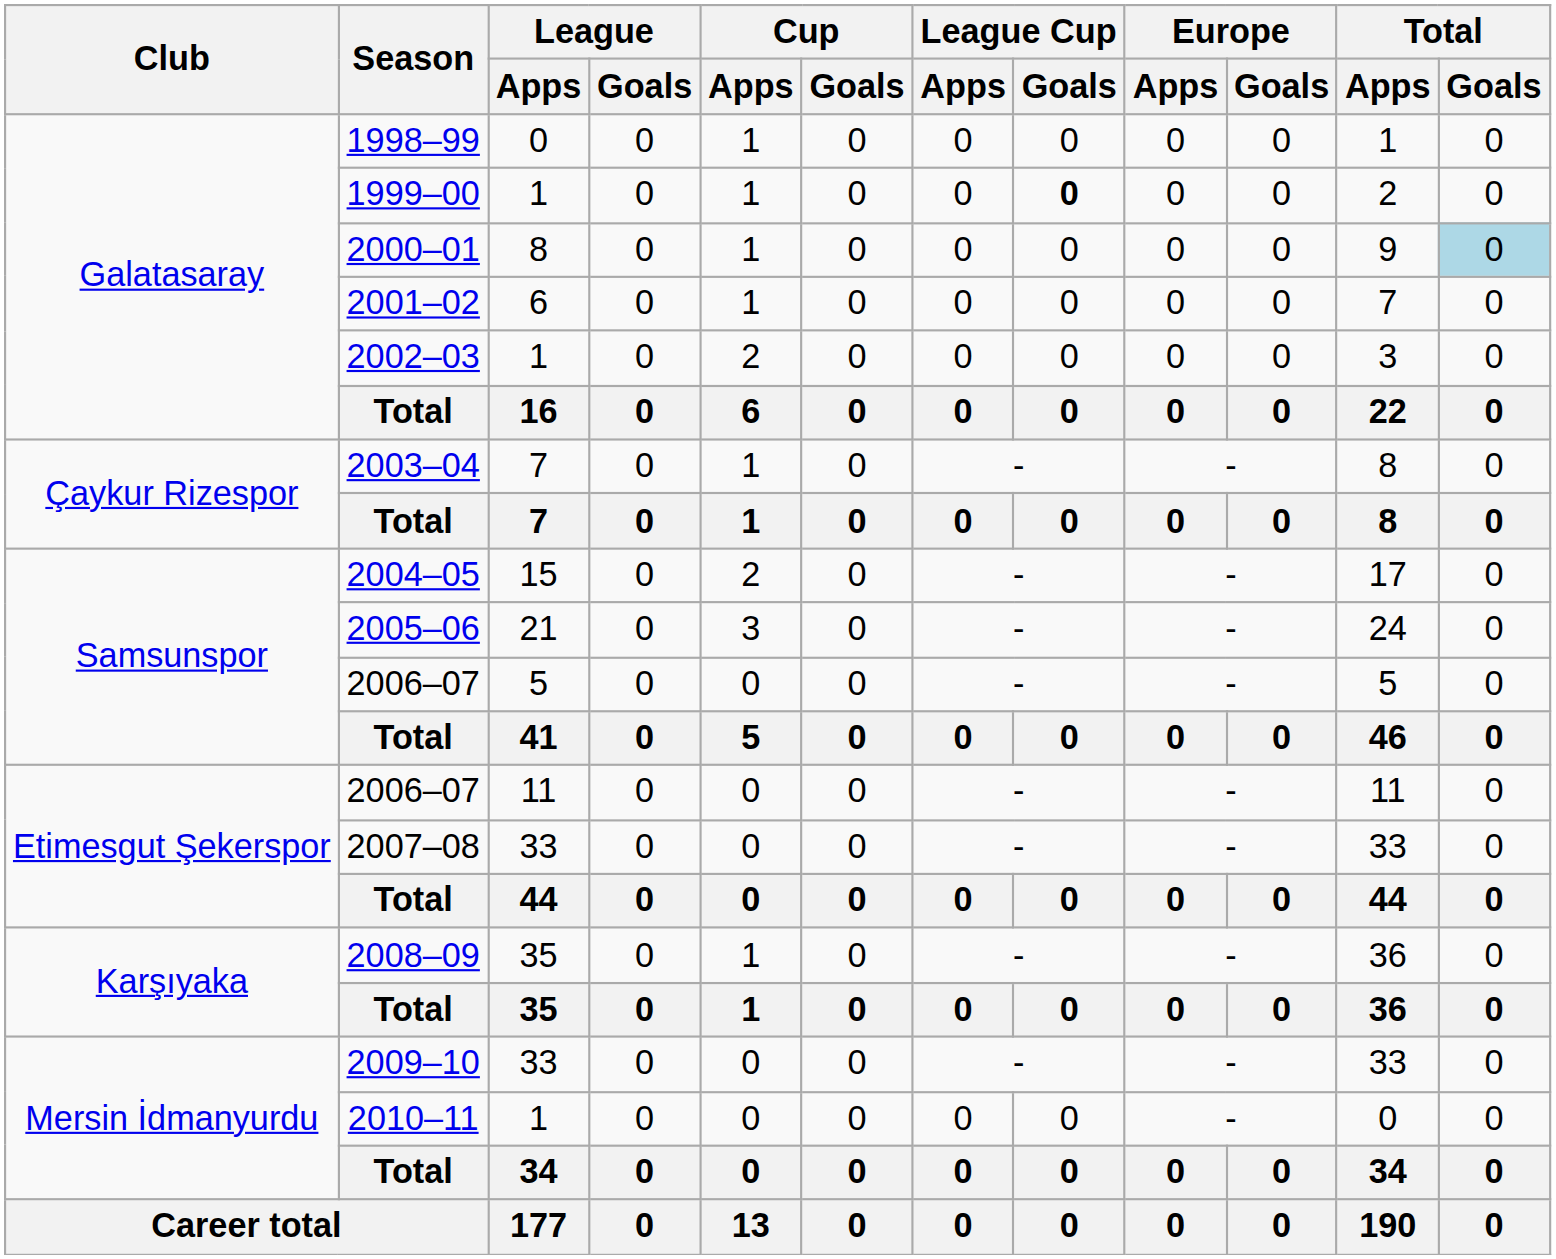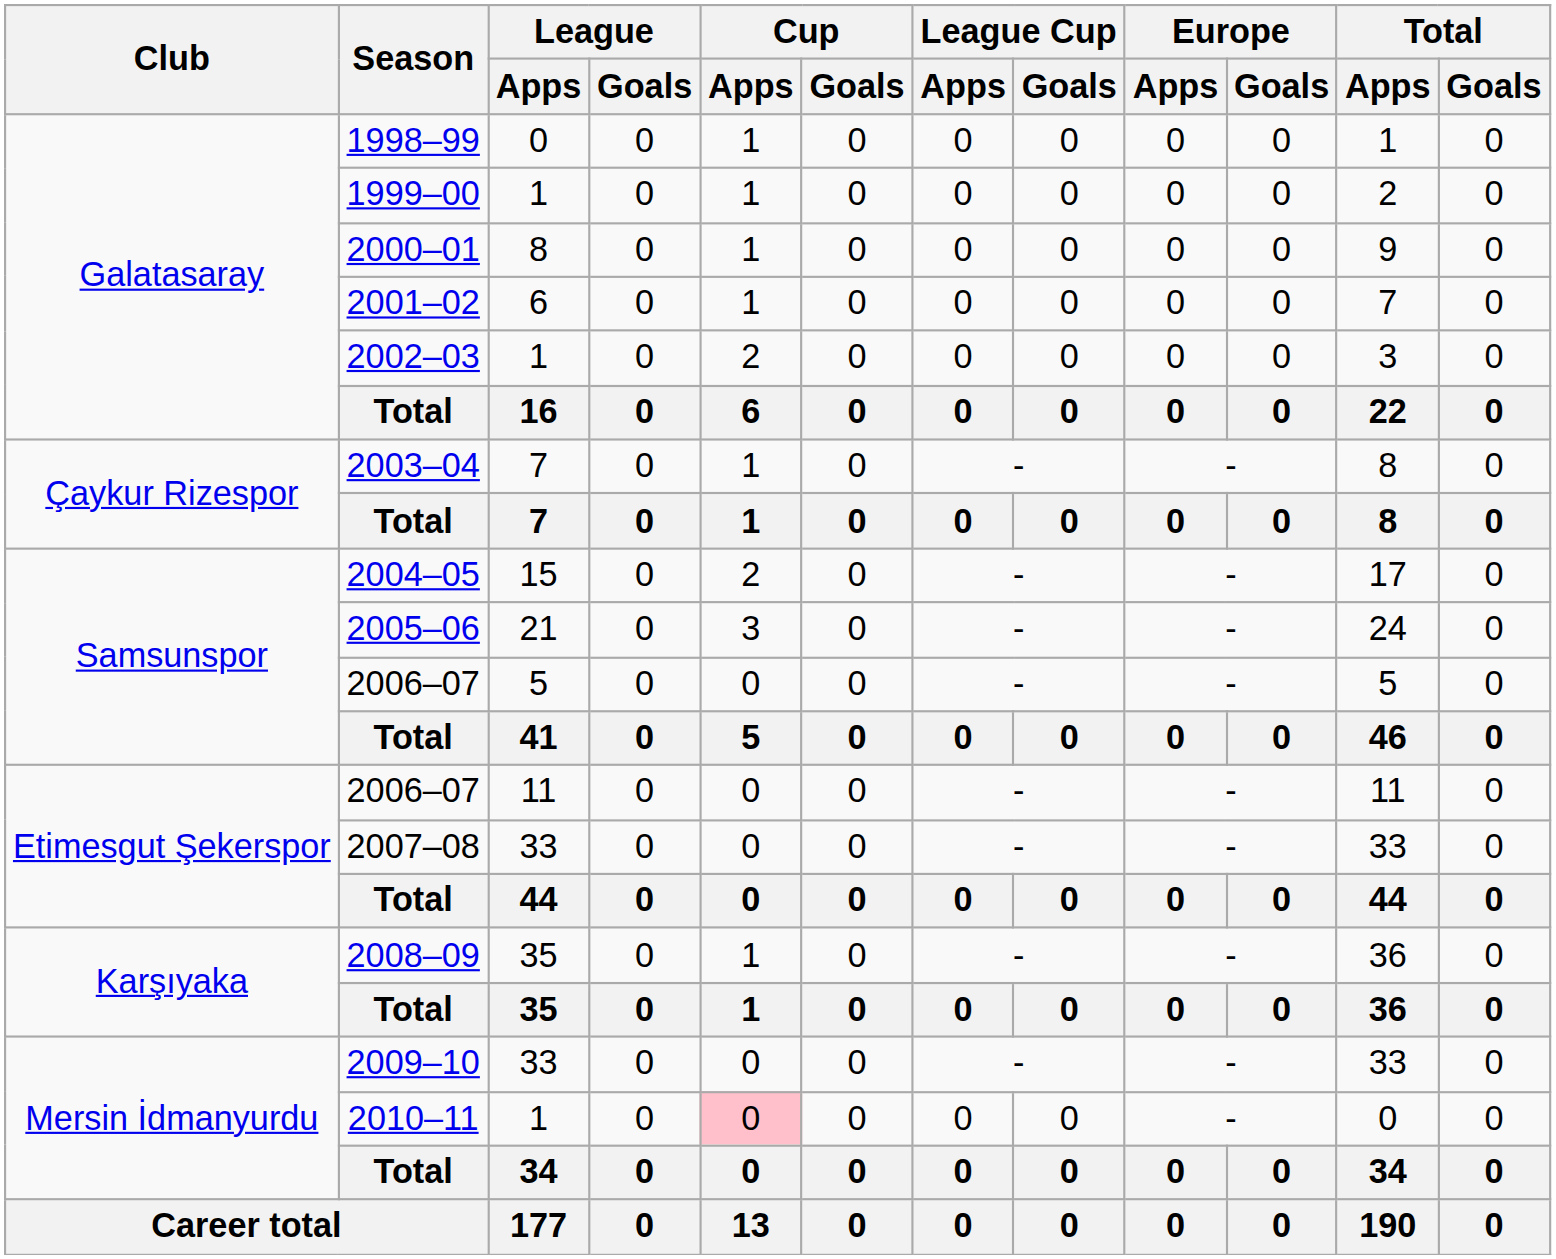1999–00 | League Cup / Goals: bold -> normal
2000–01 | Total / Goals: lightblue background -> no background
2010–11 | Cup / Apps: no background -> pink background
